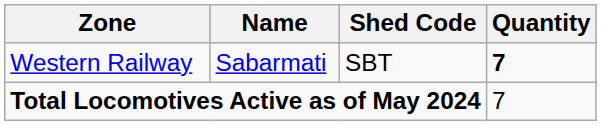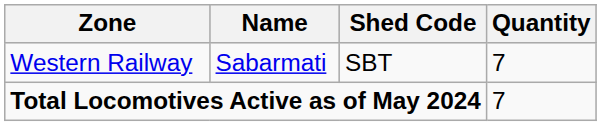Western Railway | Quantity: bold -> normal
